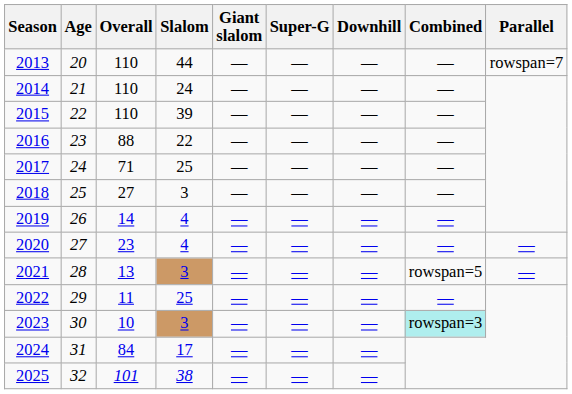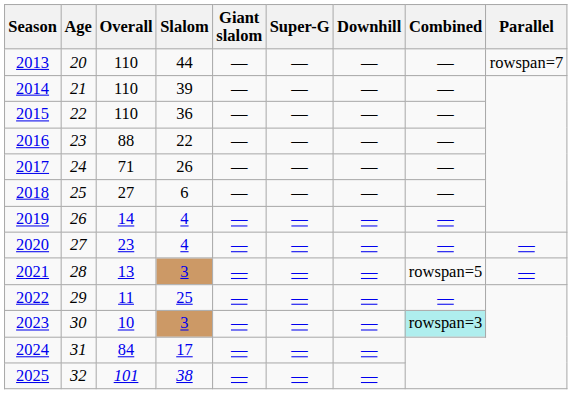2014 | Slalom: 24 -> 39
2015 | Slalom: 39 -> 36
2017 | Slalom: 25 -> 26
2018 | Slalom: 3 -> 6
